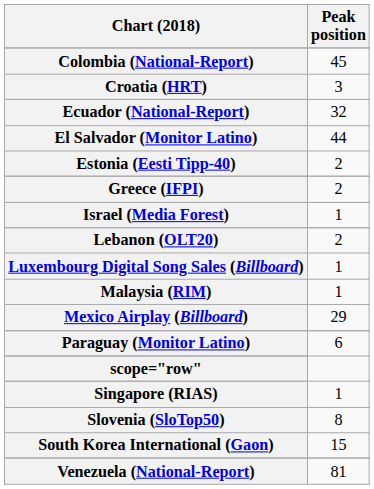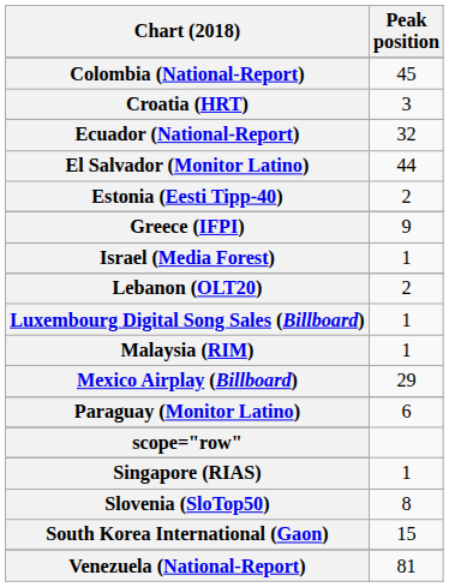Greece (IFPI) | Peak position: 2 -> 9
